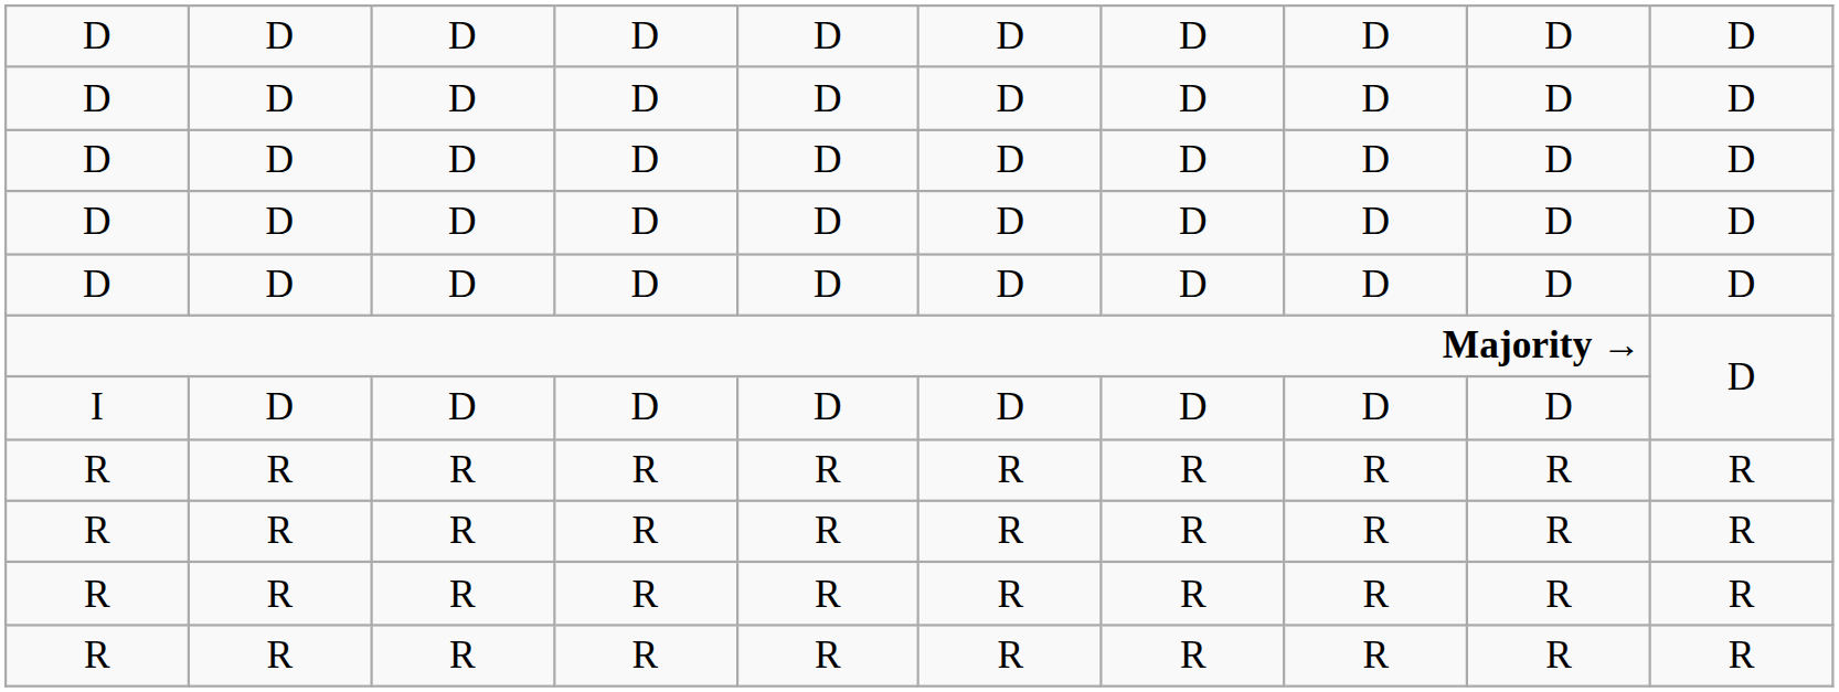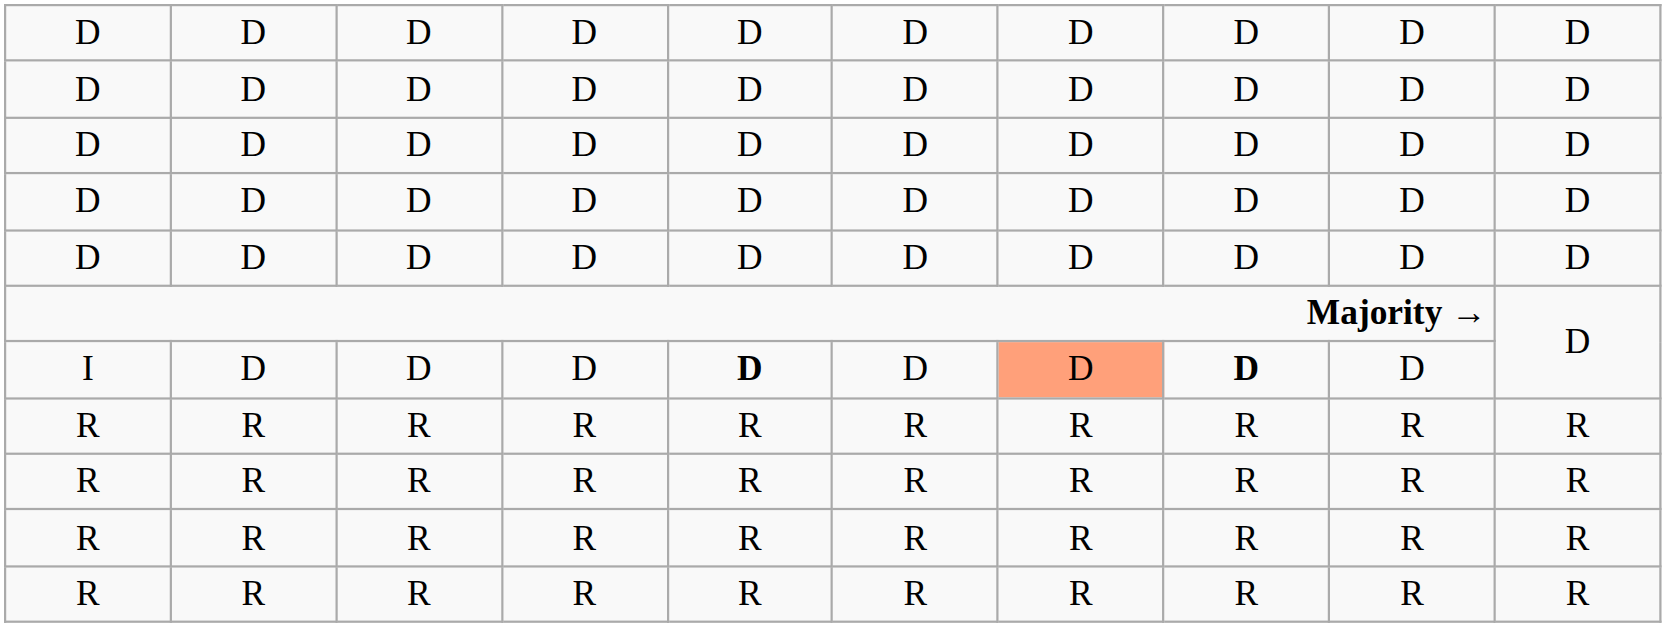I | column 5: normal -> bold
I | column 7: no background -> lightsalmon background
I | column 8: normal -> bold
